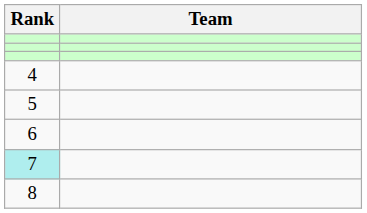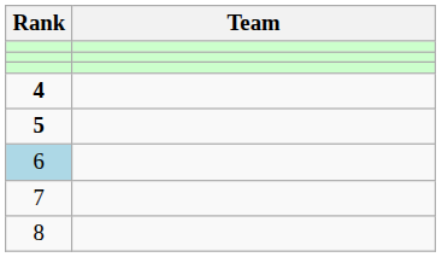row 5 | Rank: normal -> bold
row 6 | Rank: normal -> bold
row 7 | Rank: no background -> lightblue background
row 8 | Rank: paleturquoise background -> no background
